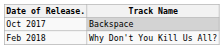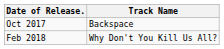Oct 2017 | Track Name: lightgrey background -> no background
